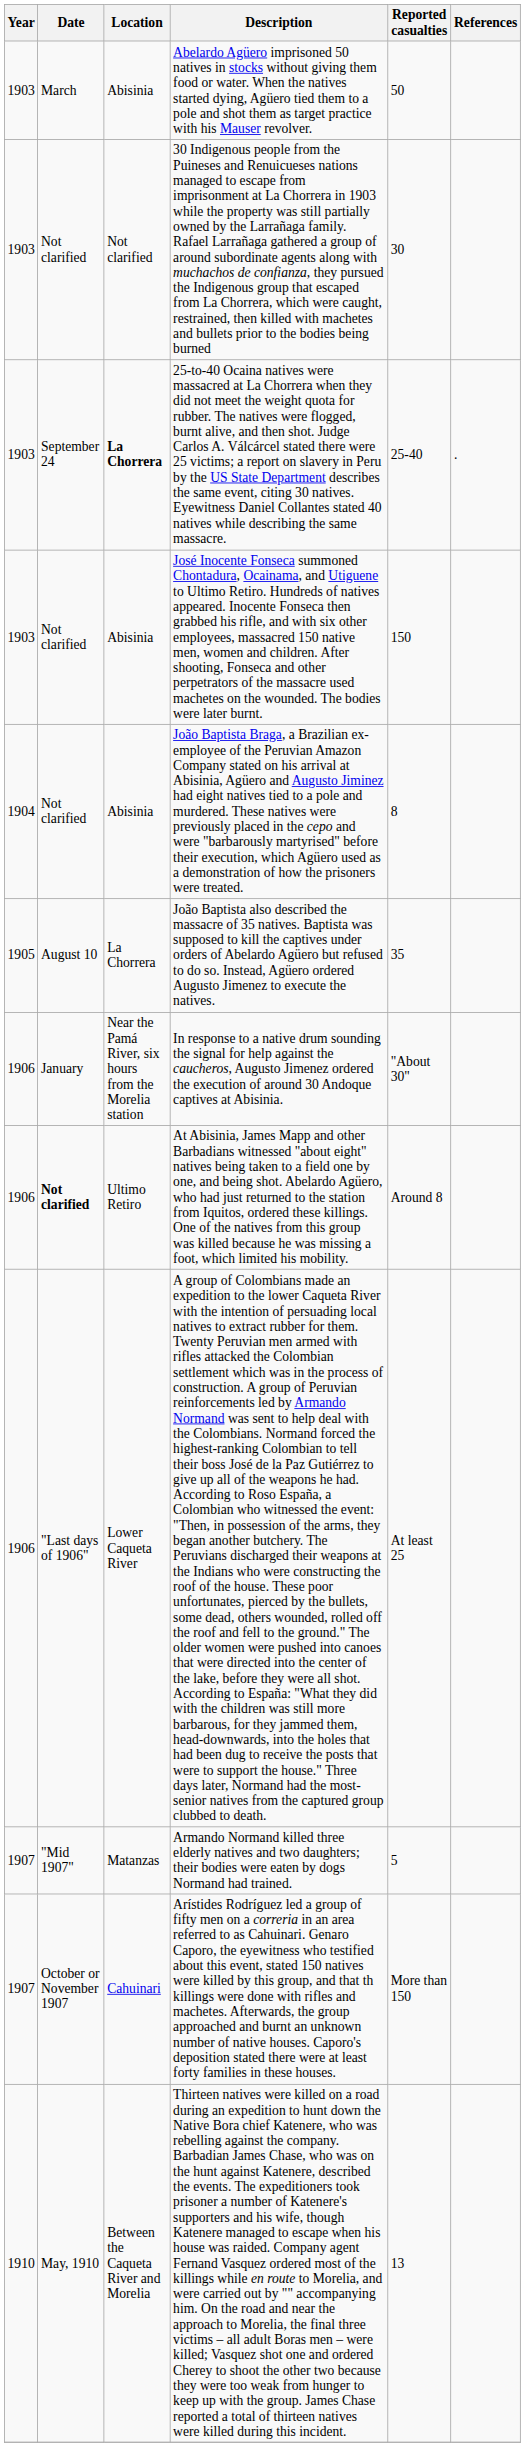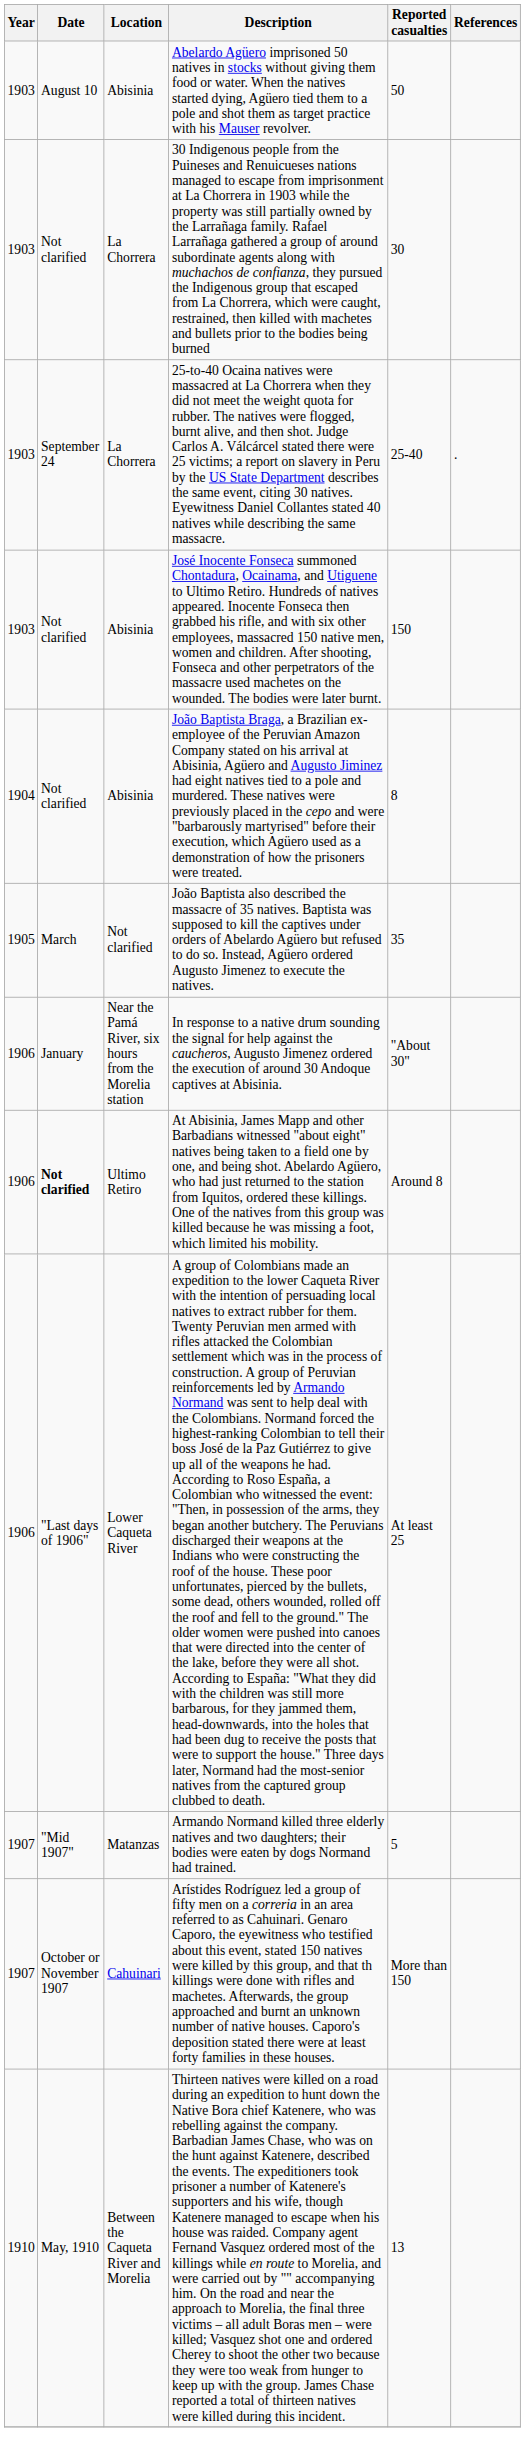row 2 | Date: March -> August 10
row 3 | Location: Not clarified -> La Chorrera
row 4 | Location: bold -> normal
row 7 | Date: August 10 -> March
row 7 | Location: La Chorrera -> Not clarified
